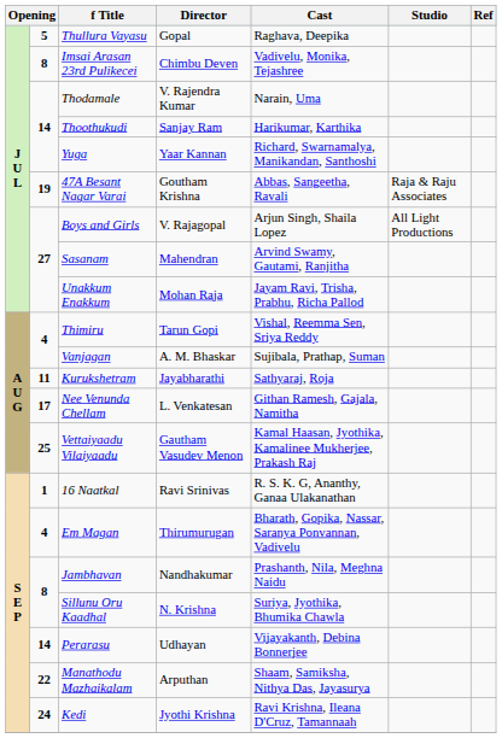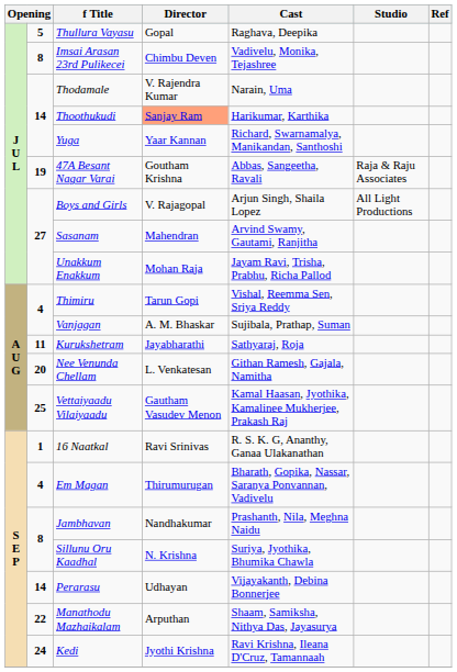Thoothukudi | Director: no background -> lightsalmon background
Nee Venunda Chellam | column 2: 17 -> 20
